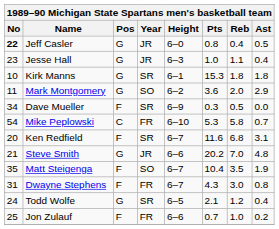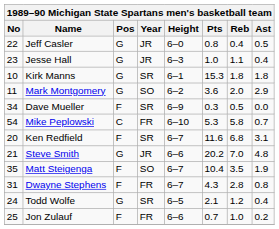Jeff Casler | No: bold -> normal
Dwayne Stephens | Reb: 3.0 -> 2.8
